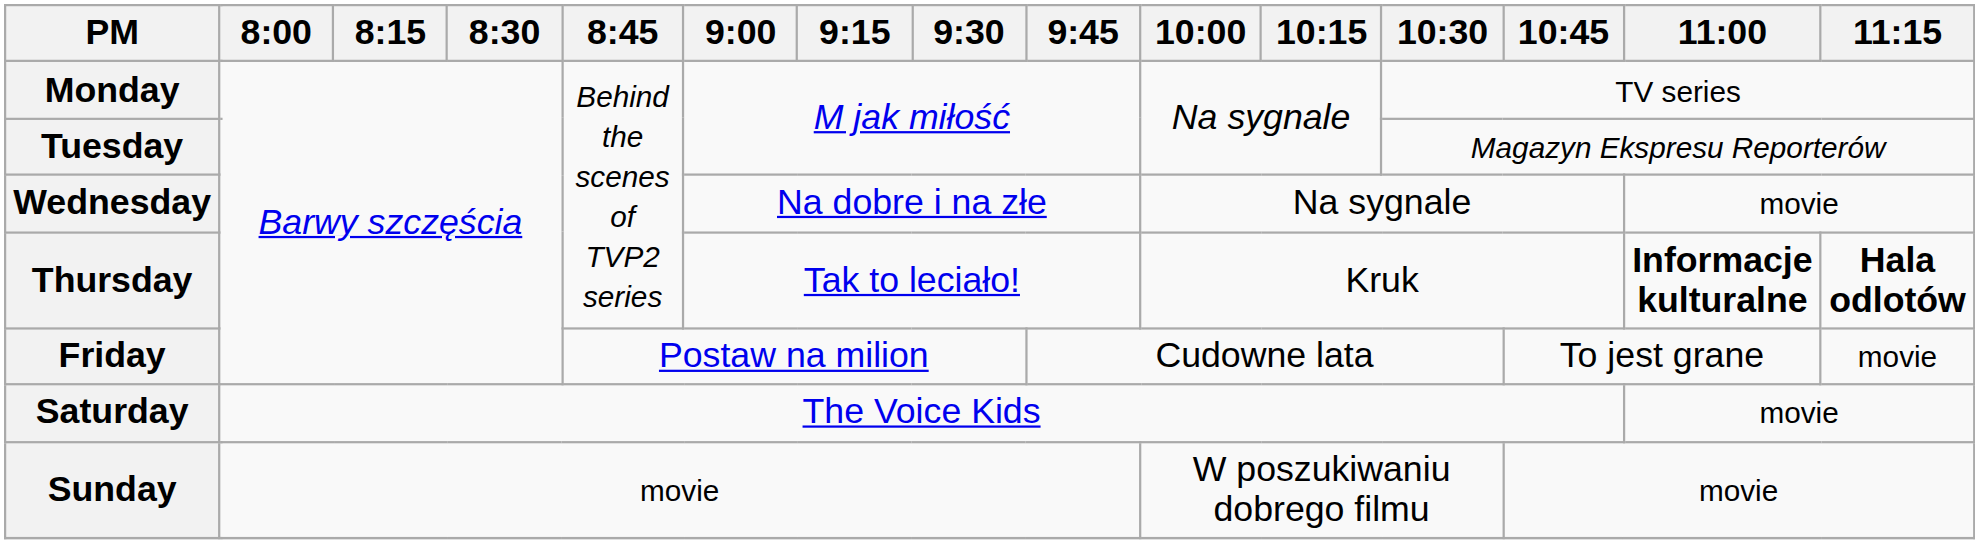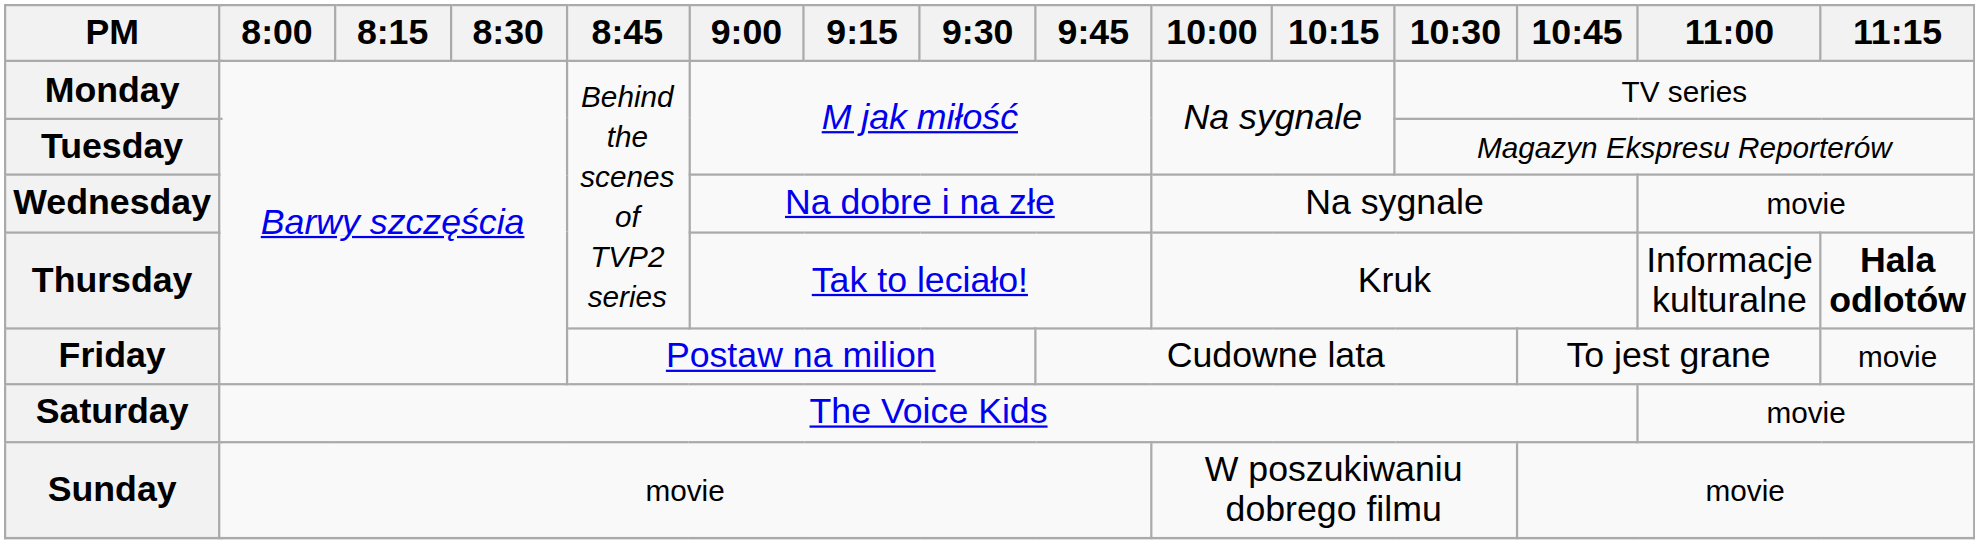Thursday | 11:00: bold -> normal
